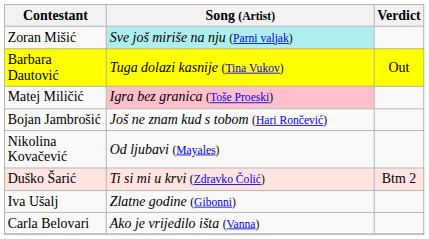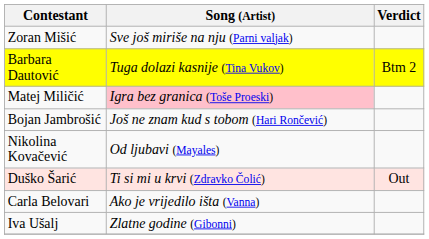Zoran Mišić | Song (Artist): paleturquoise background -> no background
Barbara Dautović | Verdict: Out -> Btm 2
Duško Šarić | Verdict: Btm 2 -> Out
rows swapped: Carla Belovari <-> Iva Ušalj
